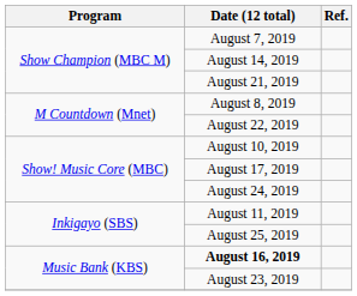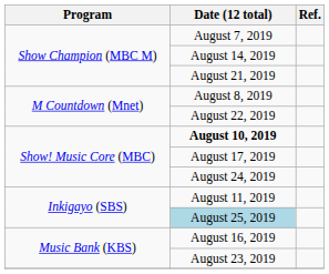August 10, 2019 | Date (12 total): normal -> bold
August 25, 2019 | Date (12 total): no background -> lightblue background
August 16, 2019 | Date (12 total): bold -> normal
